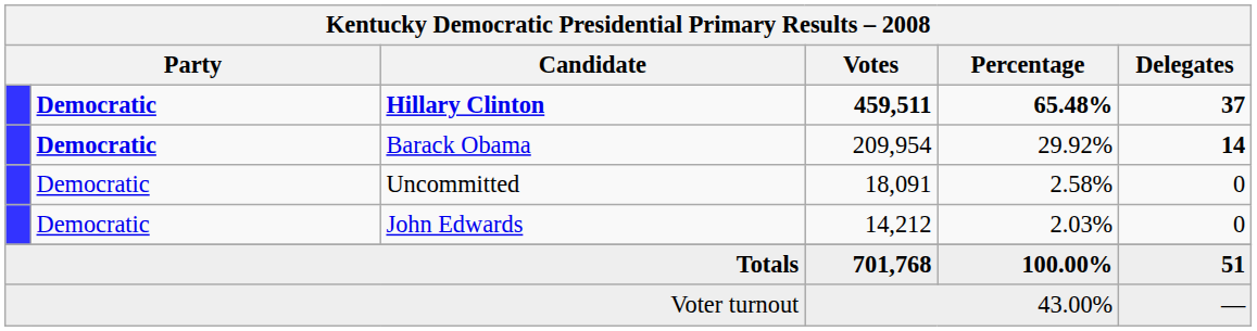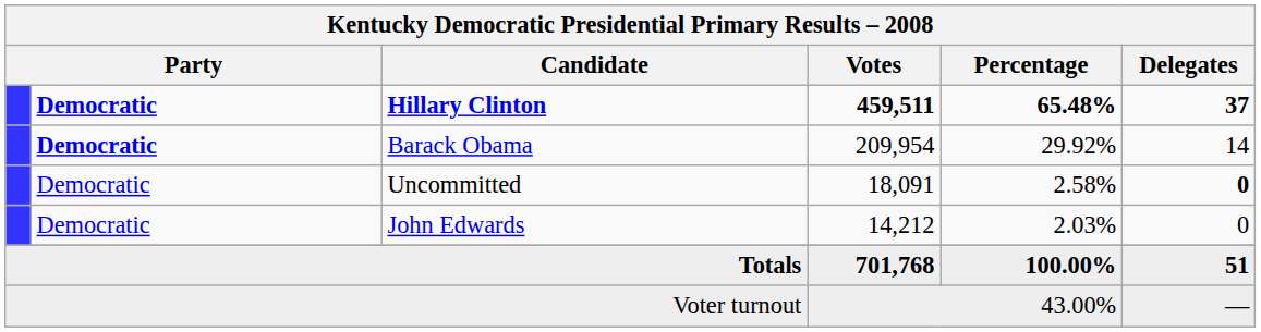Barack Obama | Delegates: bold -> normal
Uncommitted | Delegates: normal -> bold
